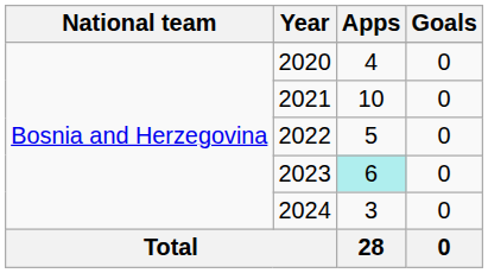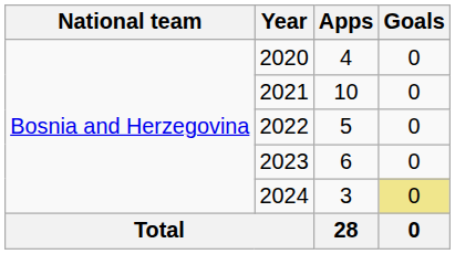2023 | Apps: paleturquoise background -> no background
2024 | Goals: no background -> khaki background
